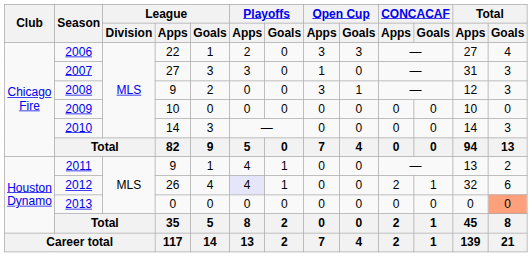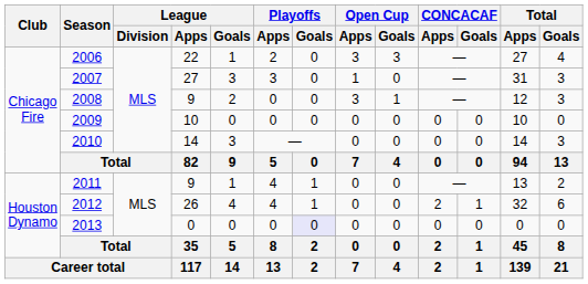2012 | Playoffs / Apps: lavender background -> no background
2013 | Playoffs / Goals: no background -> lavender background
2013 | Total / Goals: lightsalmon background -> no background
